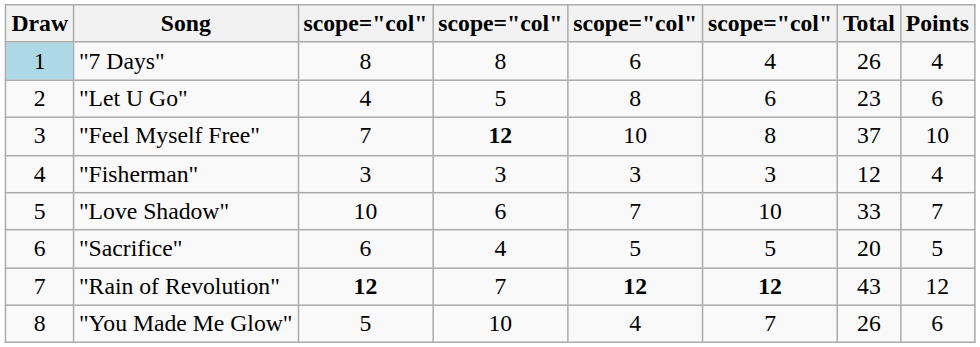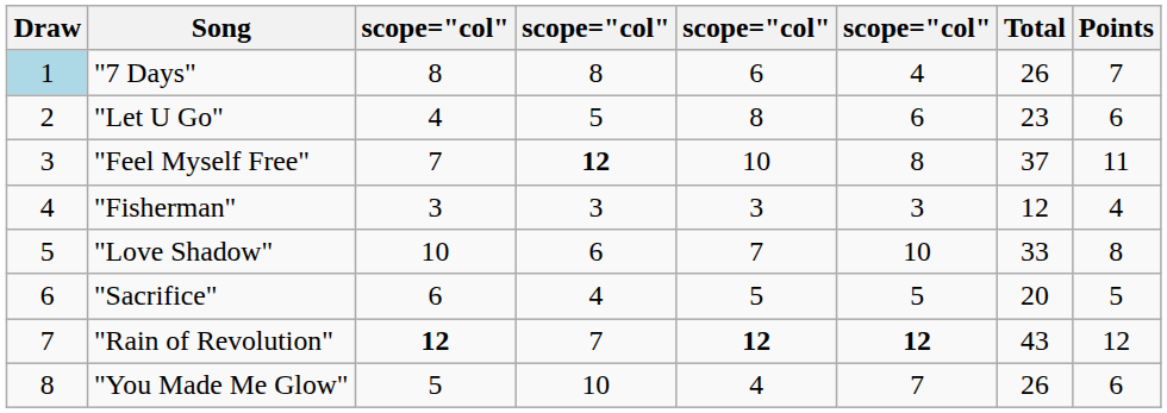"7 Days" | Points: 4 -> 7
"Feel Myself Free" | Points: 10 -> 11
"Love Shadow" | Points: 7 -> 8
